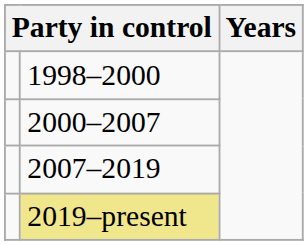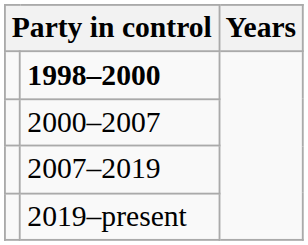1998–2000 | column 2: normal -> bold
2019–present | column 2: khaki background -> no background
